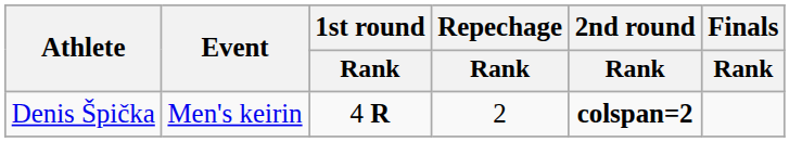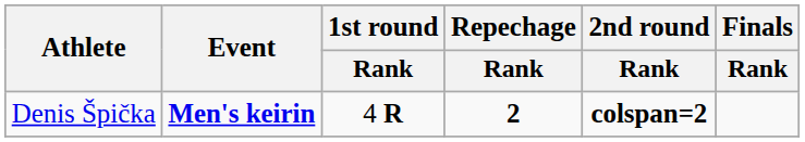Denis Špička | Event: normal -> bold
Denis Špička | Repechage / Rank: normal -> bold
